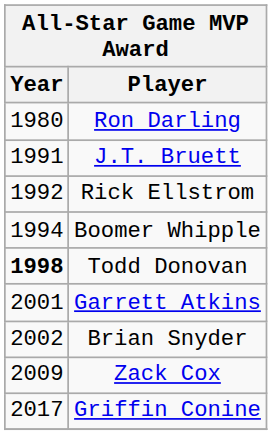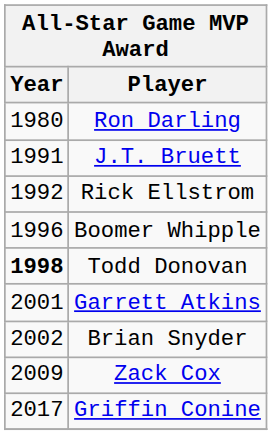Boomer Whipple | Year: 1994 -> 1996
